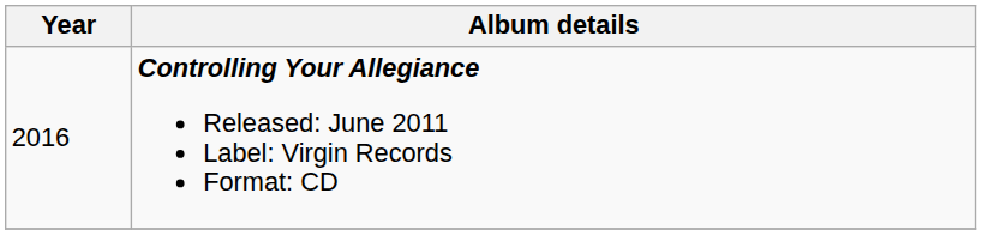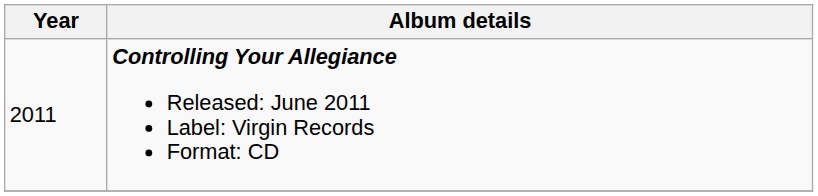row 2 | Year: 2016 -> 2011
